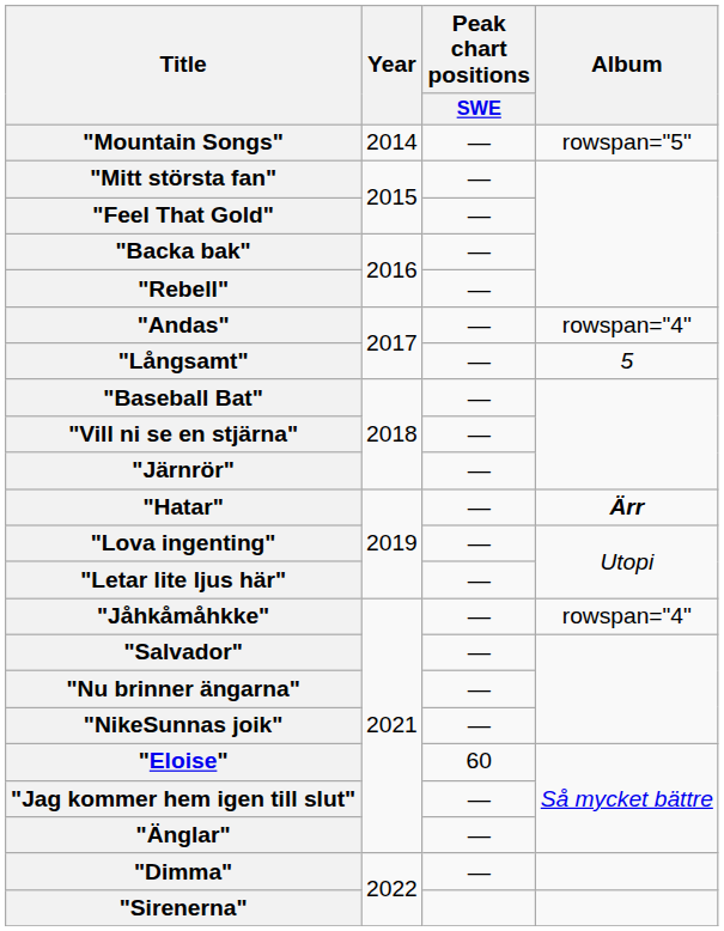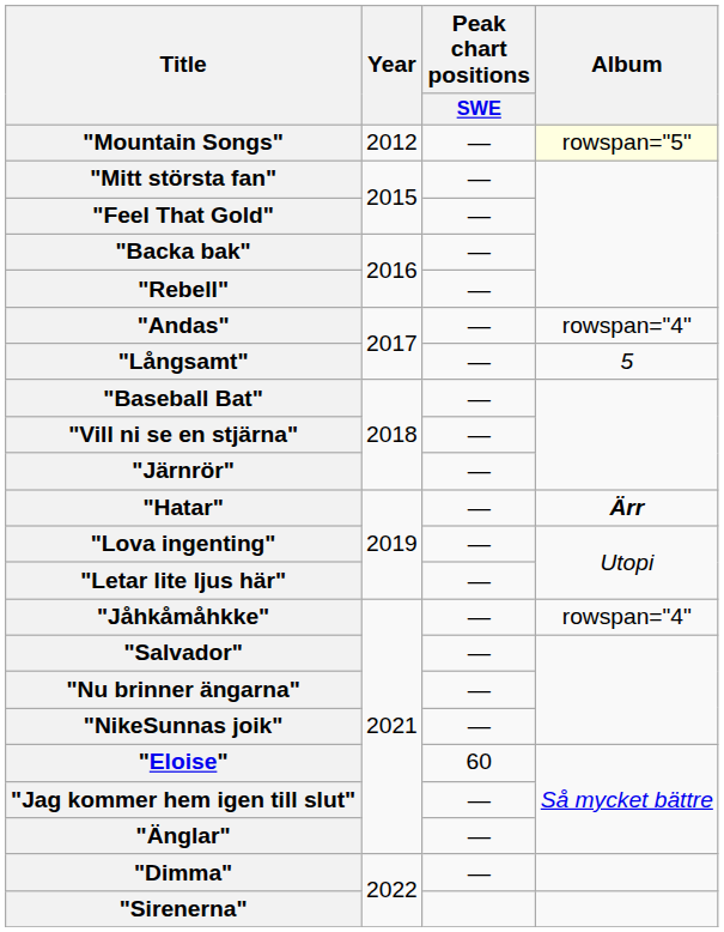"Mountain Songs" | Year: 2014 -> 2012
"Mountain Songs" | Album: no background -> lightyellow background
